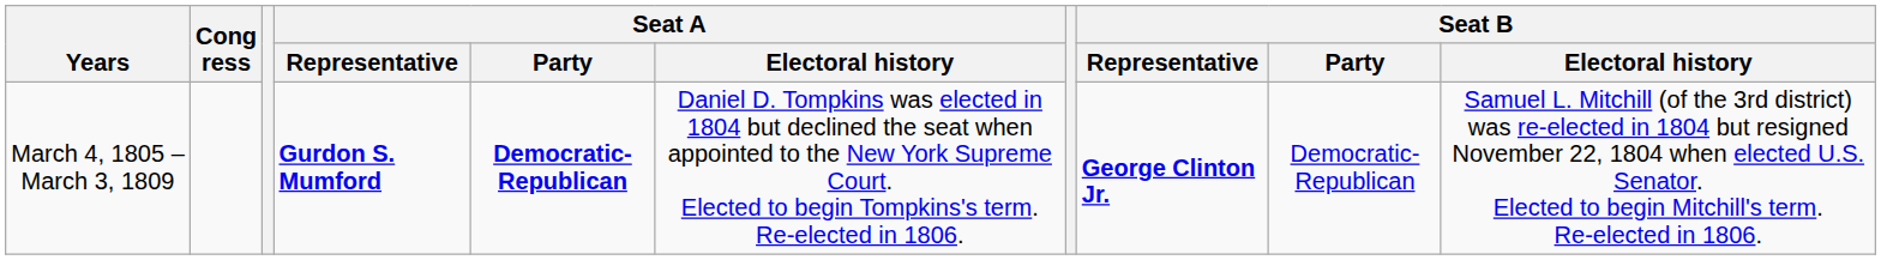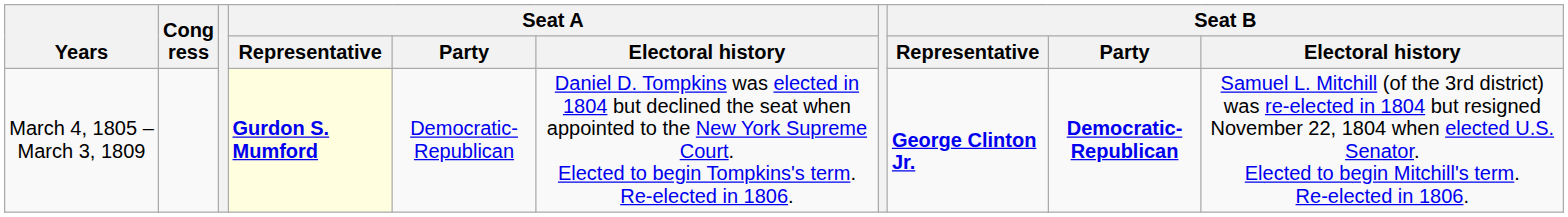March 4, 1805 – March 3, 1809 | Seat A / Representative: no background -> lightyellow background
March 4, 1805 – March 3, 1809 | Seat A / Party: bold -> normal
March 4, 1805 – March 3, 1809 | Seat B / Party: normal -> bold
